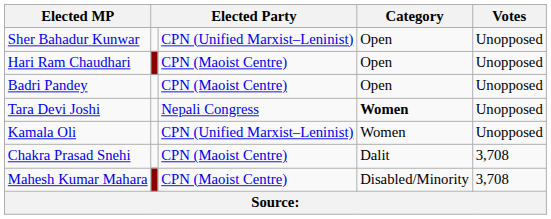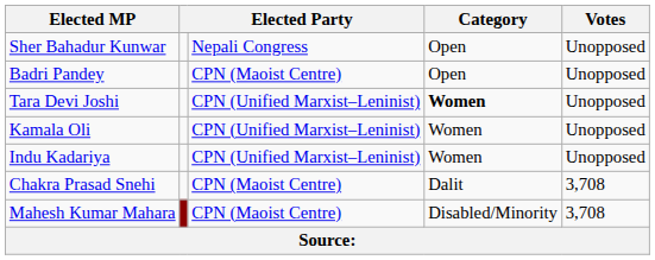Sher Bahadur Kunwar | column 3: CPN (Unified Marxist–Leninist) -> Nepali Congress
- row: Hari Ram Chaudhari | CPN (Maoist Centre) | Open | Unopposed
Tara Devi Joshi | column 3: Nepali Congress -> CPN (Unified Marxist–Leninist)
+ row: Indu Kadariya | CPN (Unified Marxist–Leninist) | Women | Unopposed
